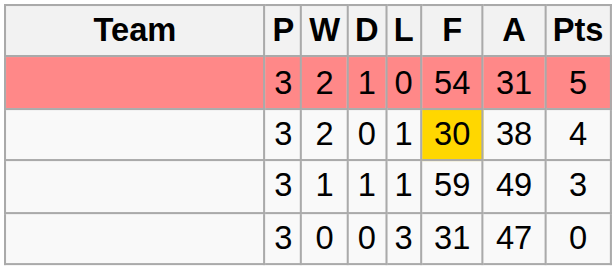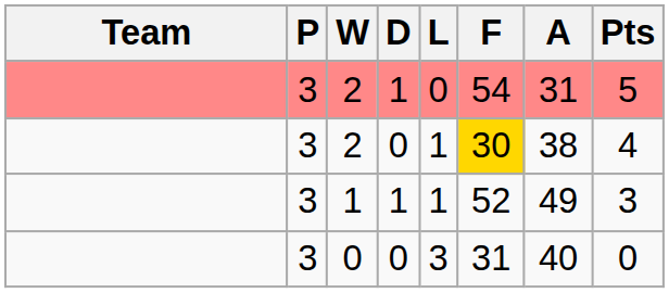row 4 | F: 59 -> 52
row 5 | A: 47 -> 40
